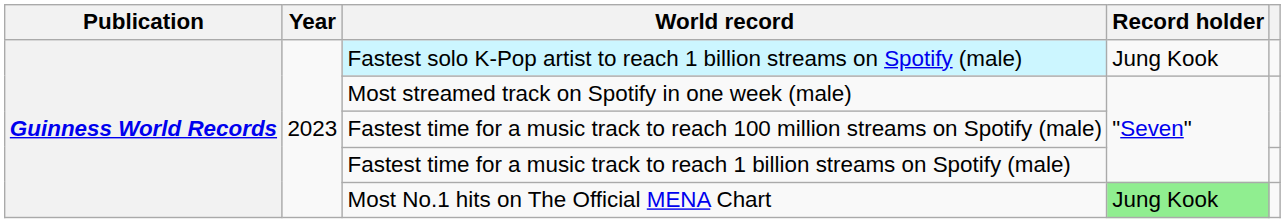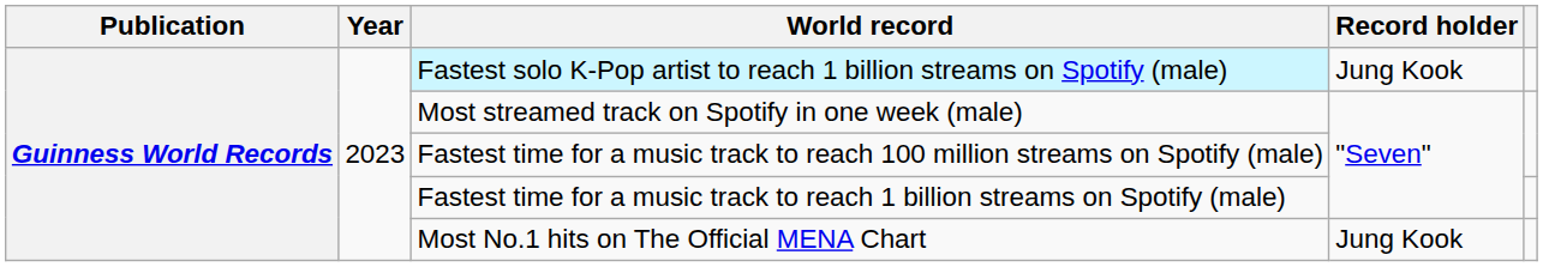Most No.1 hits on The Official MENA Chart | Record holder: lightgreen background -> no background
